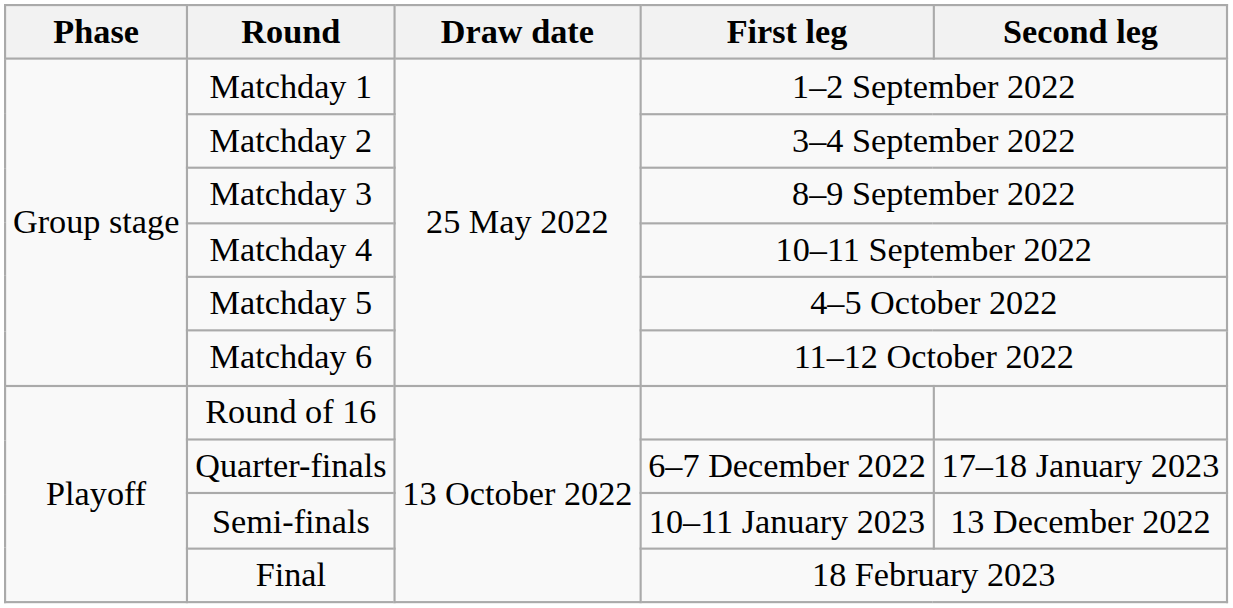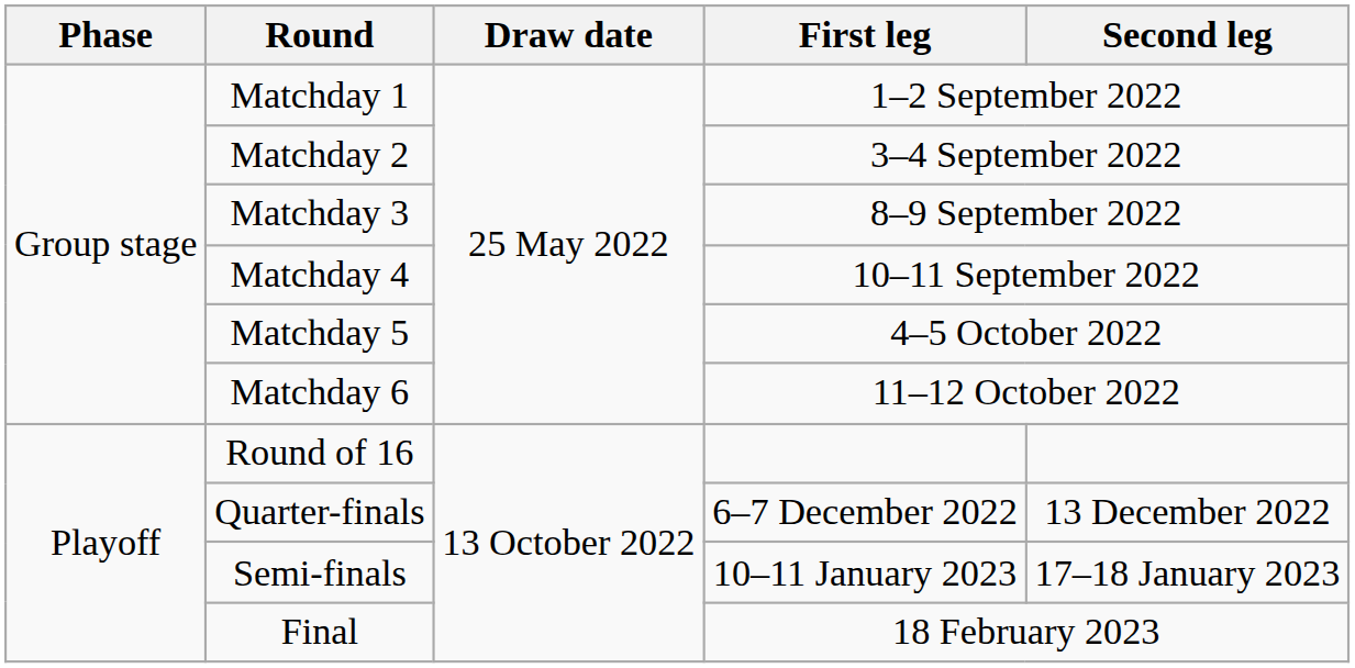Quarter-finals | Second leg: 17–18 January 2023 -> 13 December 2022
Semi-finals | Second leg: 13 December 2022 -> 17–18 January 2023
